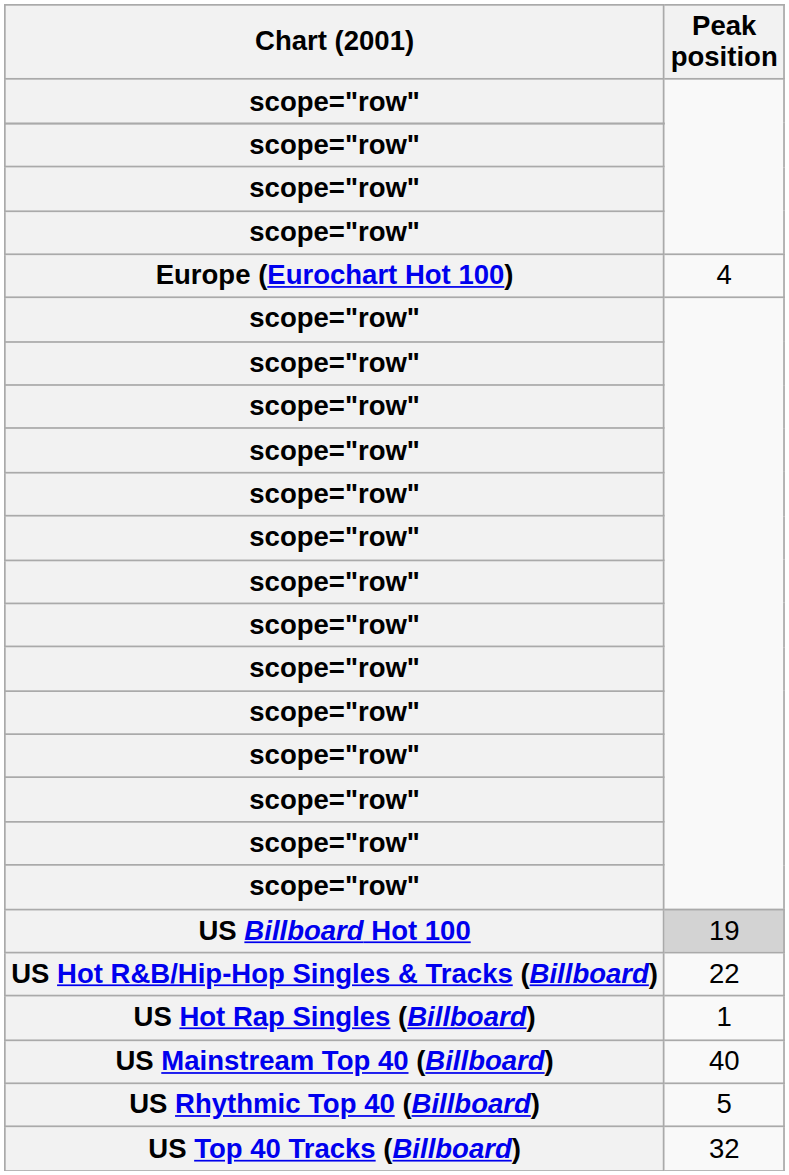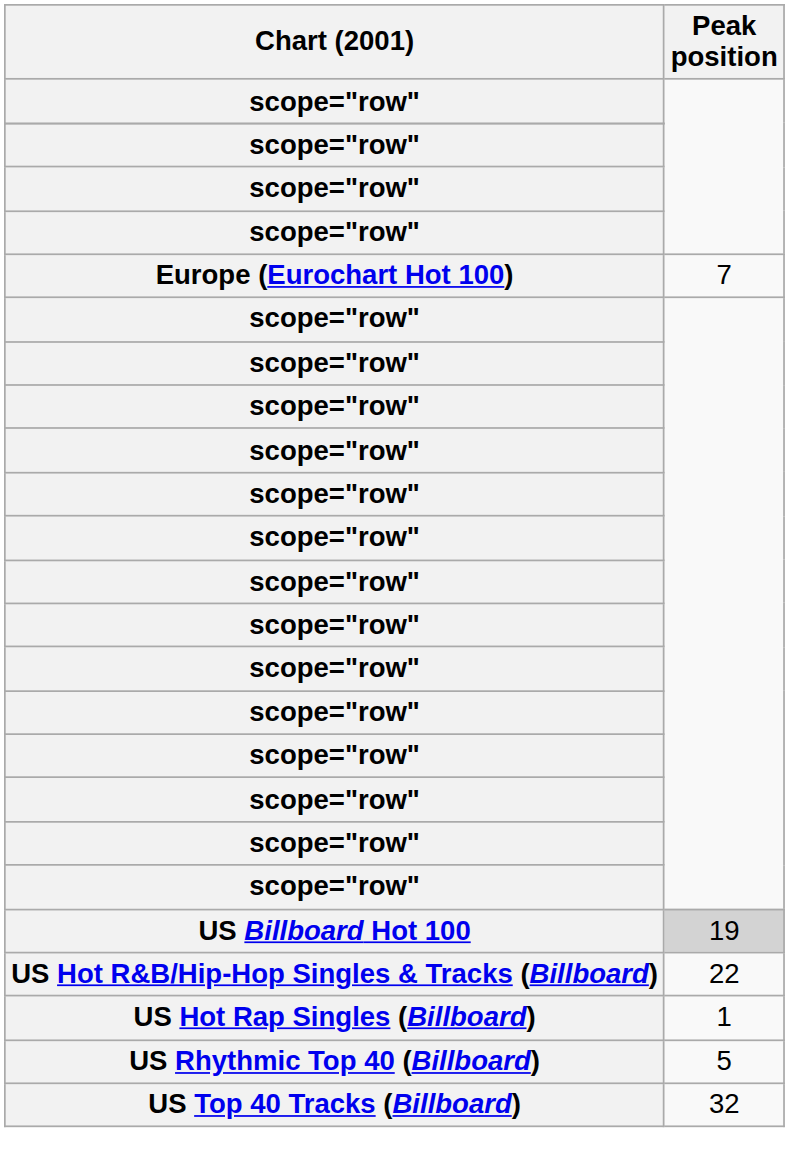Europe (Eurochart Hot 100) | Peak position: 4 -> 7
- row: US Mainstream Top 40 (Billboard) | 40
